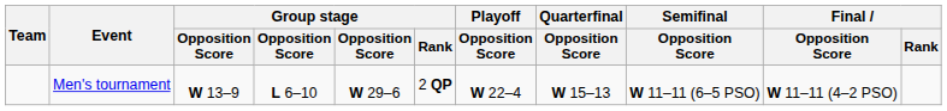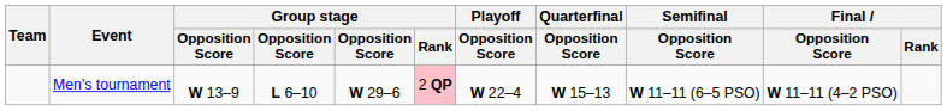Men's tournament | Group stage / Rank: no background -> pink background
